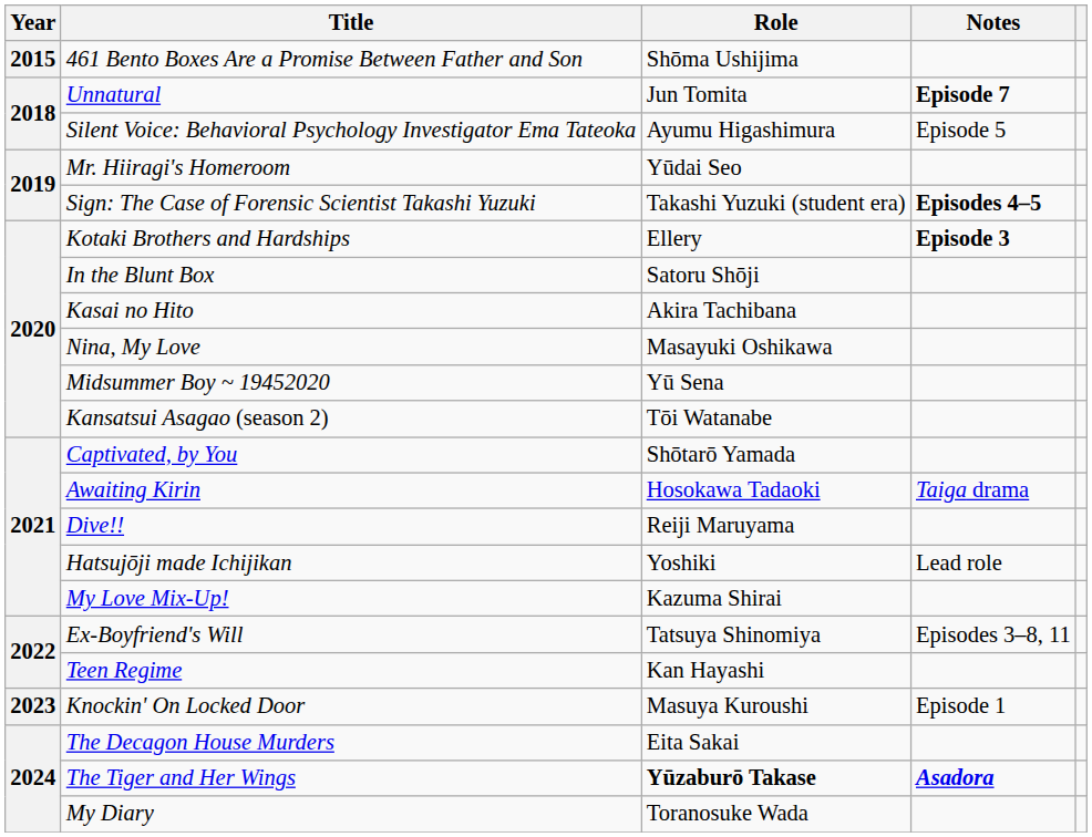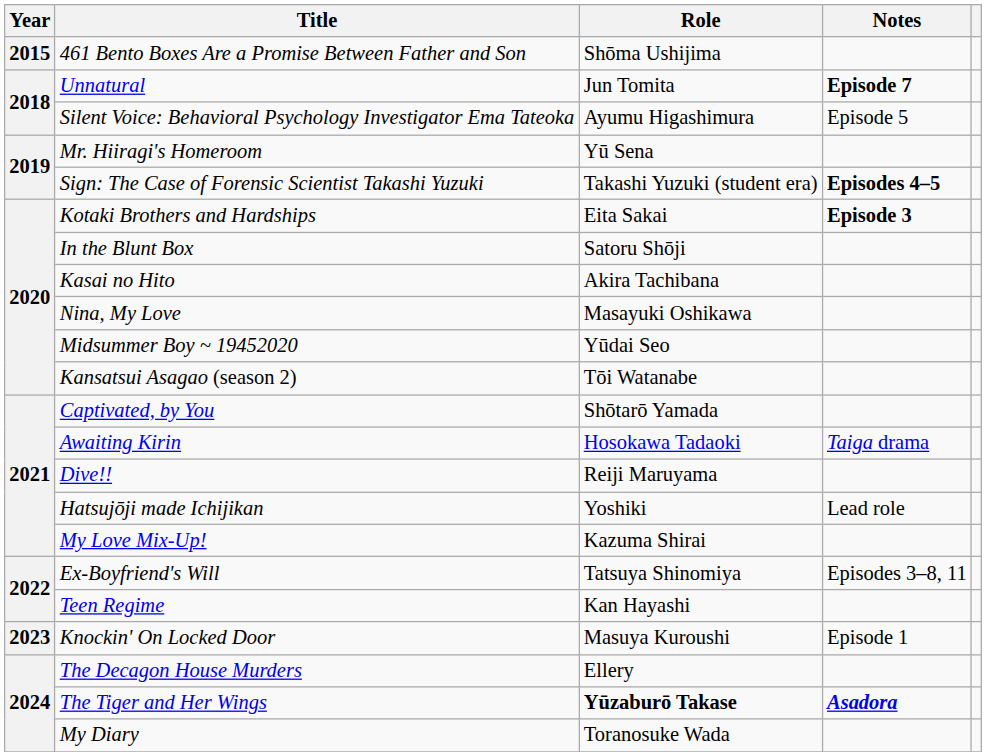Mr. Hiiragi's Homeroom | Role: Yūdai Seo -> Yū Sena
Kotaki Brothers and Hardships | Role: Ellery -> Eita Sakai
Midsummer Boy ~ 19452020 | Role: Yū Sena -> Yūdai Seo
The Decagon House Murders | Role: Eita Sakai -> Ellery
